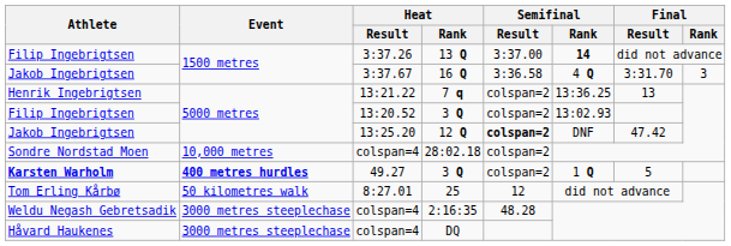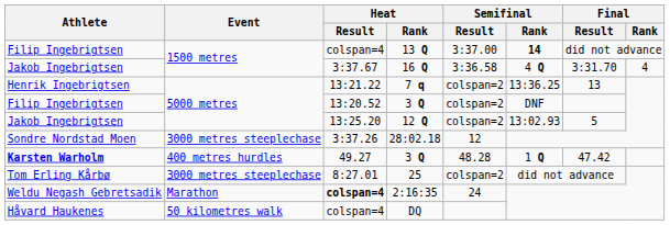13 Q | Heat / Result: 3:37.26 -> colspan=4
16 Q | Final / Rank: 3 -> 4
Filip Ingebrigtsen / 3 Q | Semifinal / Rank: 13:02.93 -> DNF
12 Q | Semifinal / Result: bold -> normal
12 Q | Semifinal / Rank: DNF -> 13:02.93
12 Q | Final / Result: 47.42 -> 5
28:02.18 | Event: 10,000 metres -> 3000 metres steeplechase
28:02.18 | Heat / Result: colspan=4 -> 3:37.26
28:02.18 | Semifinal / Result: colspan=2 -> 12
Karsten Warholm / 3 Q | Event: bold -> normal
Karsten Warholm / 3 Q | Semifinal / Result: colspan=2 -> 48.28
Karsten Warholm / 3 Q | Final / Result: 5 -> 47.42
25 | Event: 50 kilometres walk -> 3000 metres steeplechase
25 | Semifinal / Result: 12 -> colspan=2
2:16:35 | Event: 3000 metres steeplechase -> Marathon
2:16:35 | Heat / Result: normal -> bold
2:16:35 | Semifinal / Result: 48.28 -> 24
DQ | Event: 3000 metres steeplechase -> 50 kilometres walk
